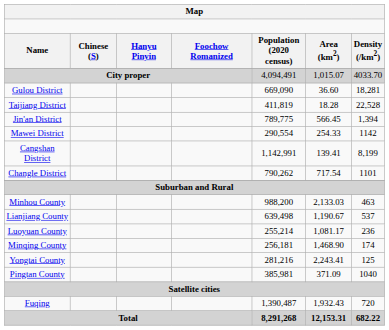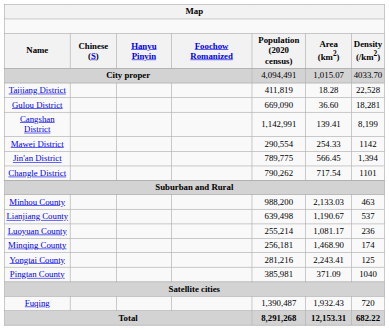rows swapped: Gulou District <-> Taijiang District
rows swapped: Cangshan District <-> Jin'an District
